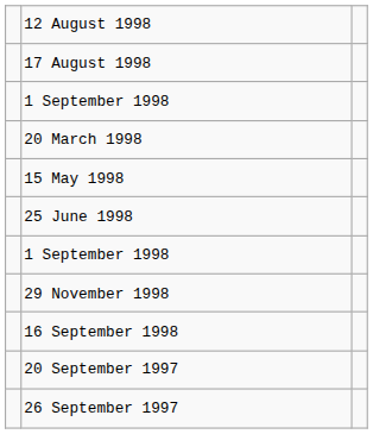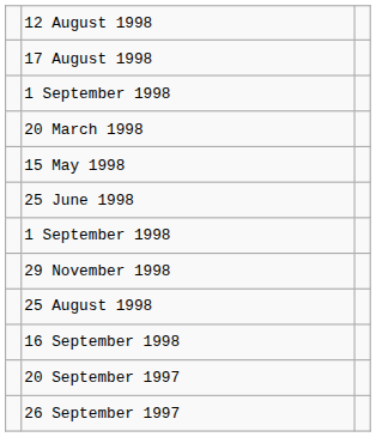+ row: 25 August 1998
